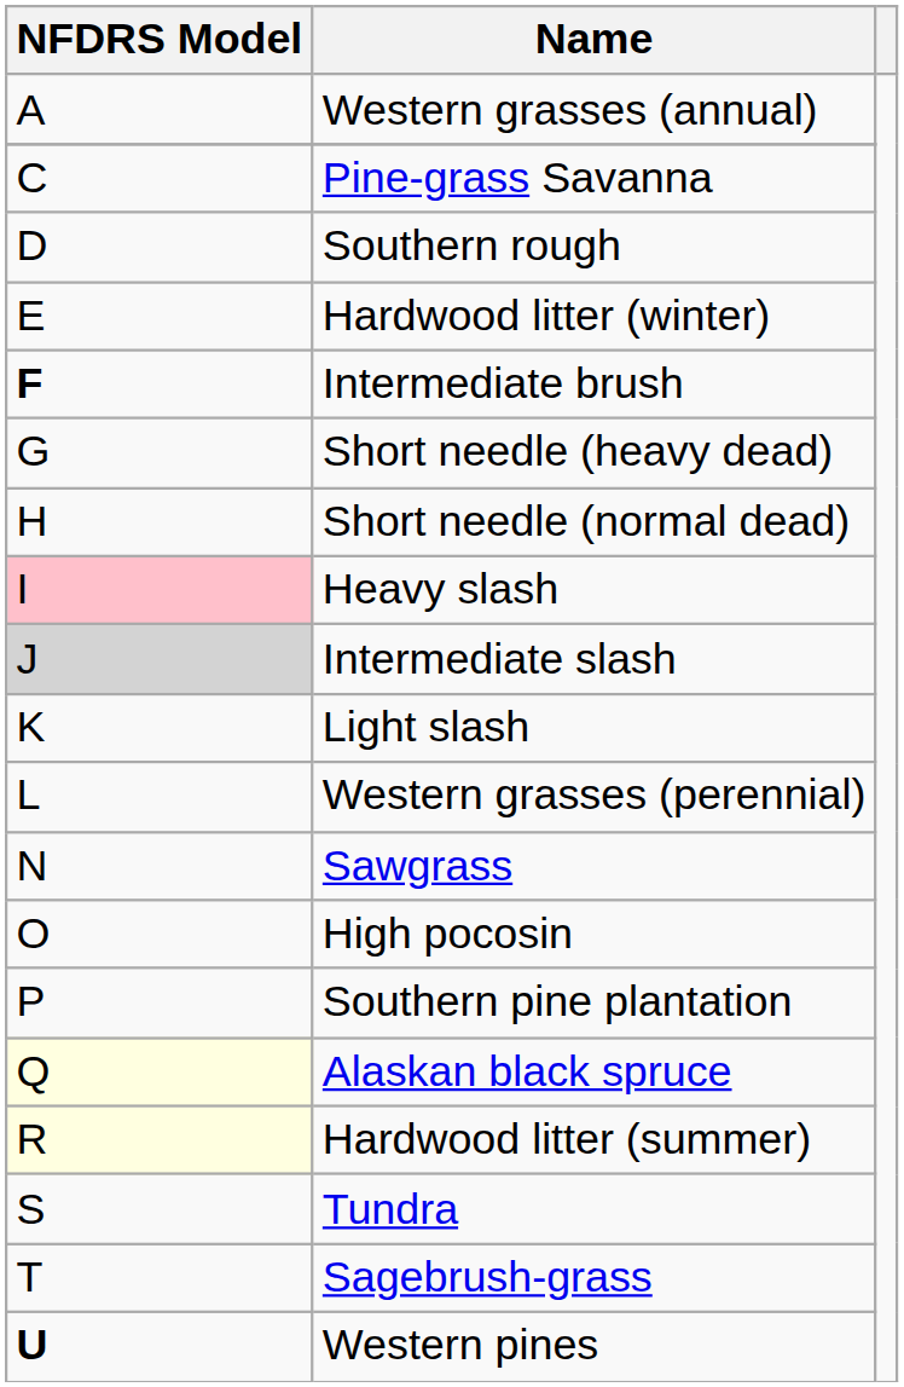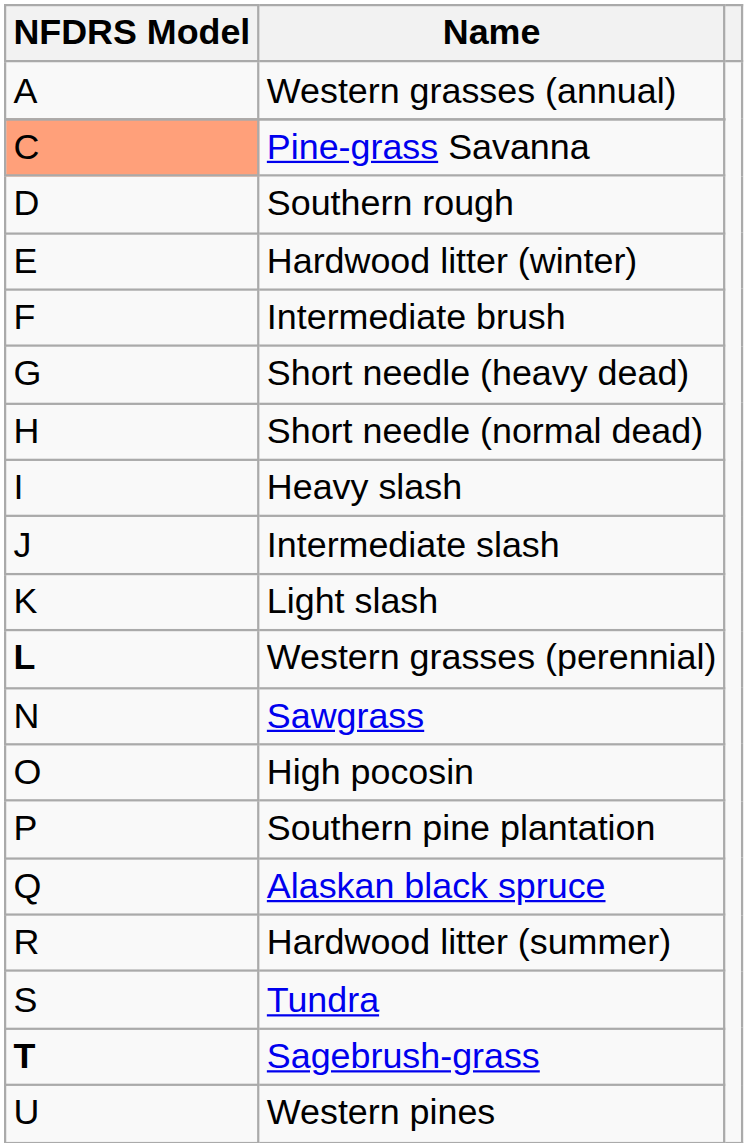Pine-grass Savanna | NFDRS Model: no background -> lightsalmon background
Intermediate brush | NFDRS Model: bold -> normal
Heavy slash | NFDRS Model: pink background -> no background
Intermediate slash | NFDRS Model: lightgrey background -> no background
Western grasses (perennial) | NFDRS Model: normal -> bold
Alaskan black spruce | NFDRS Model: lightyellow background -> no background
Hardwood litter (summer) | NFDRS Model: lightyellow background -> no background
Sagebrush-grass | NFDRS Model: normal -> bold
Western pines | NFDRS Model: bold -> normal
